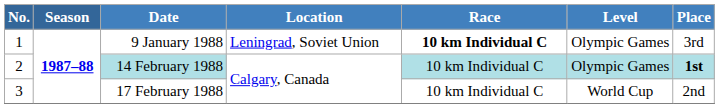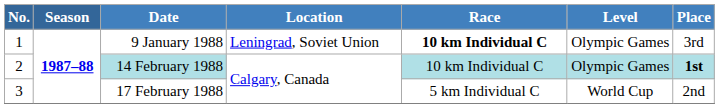17 February 1988 | Race: 10 km Individual C -> 5 km Individual C
